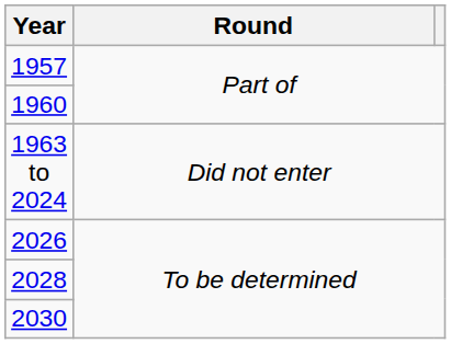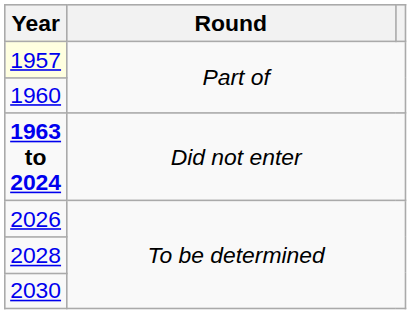1957 | Year: no background -> lightyellow background
1963 to 2024 | Year: normal -> bold
